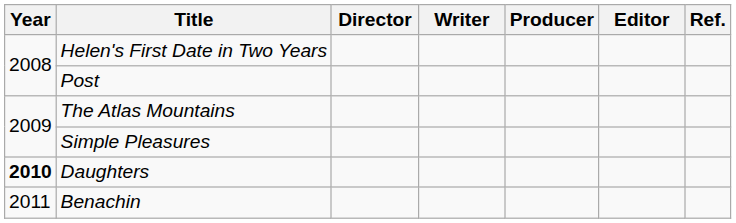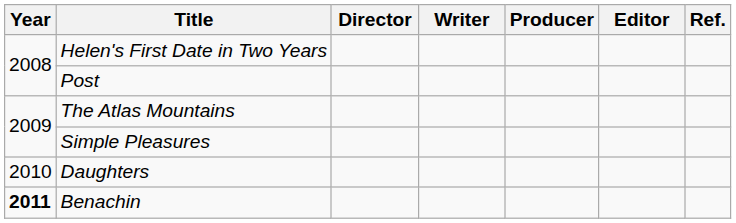Daughters | Year: bold -> normal
Benachin | Year: normal -> bold
